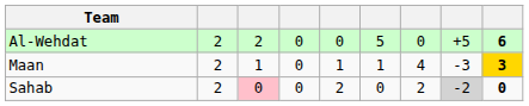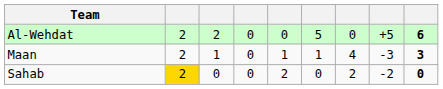Maan | column 9: gold background -> no background
Sahab | column 2: no background -> gold background
Sahab | column 3: pink background -> no background
Sahab | column 8: lightgrey background -> no background
